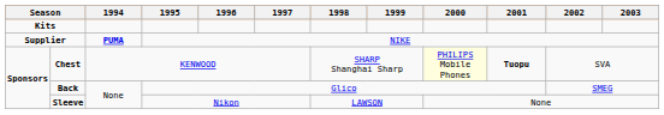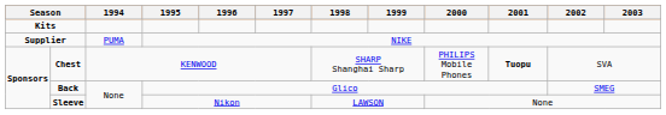Supplier | 1994: bold -> normal
Chest | 2000: lightyellow background -> no background
